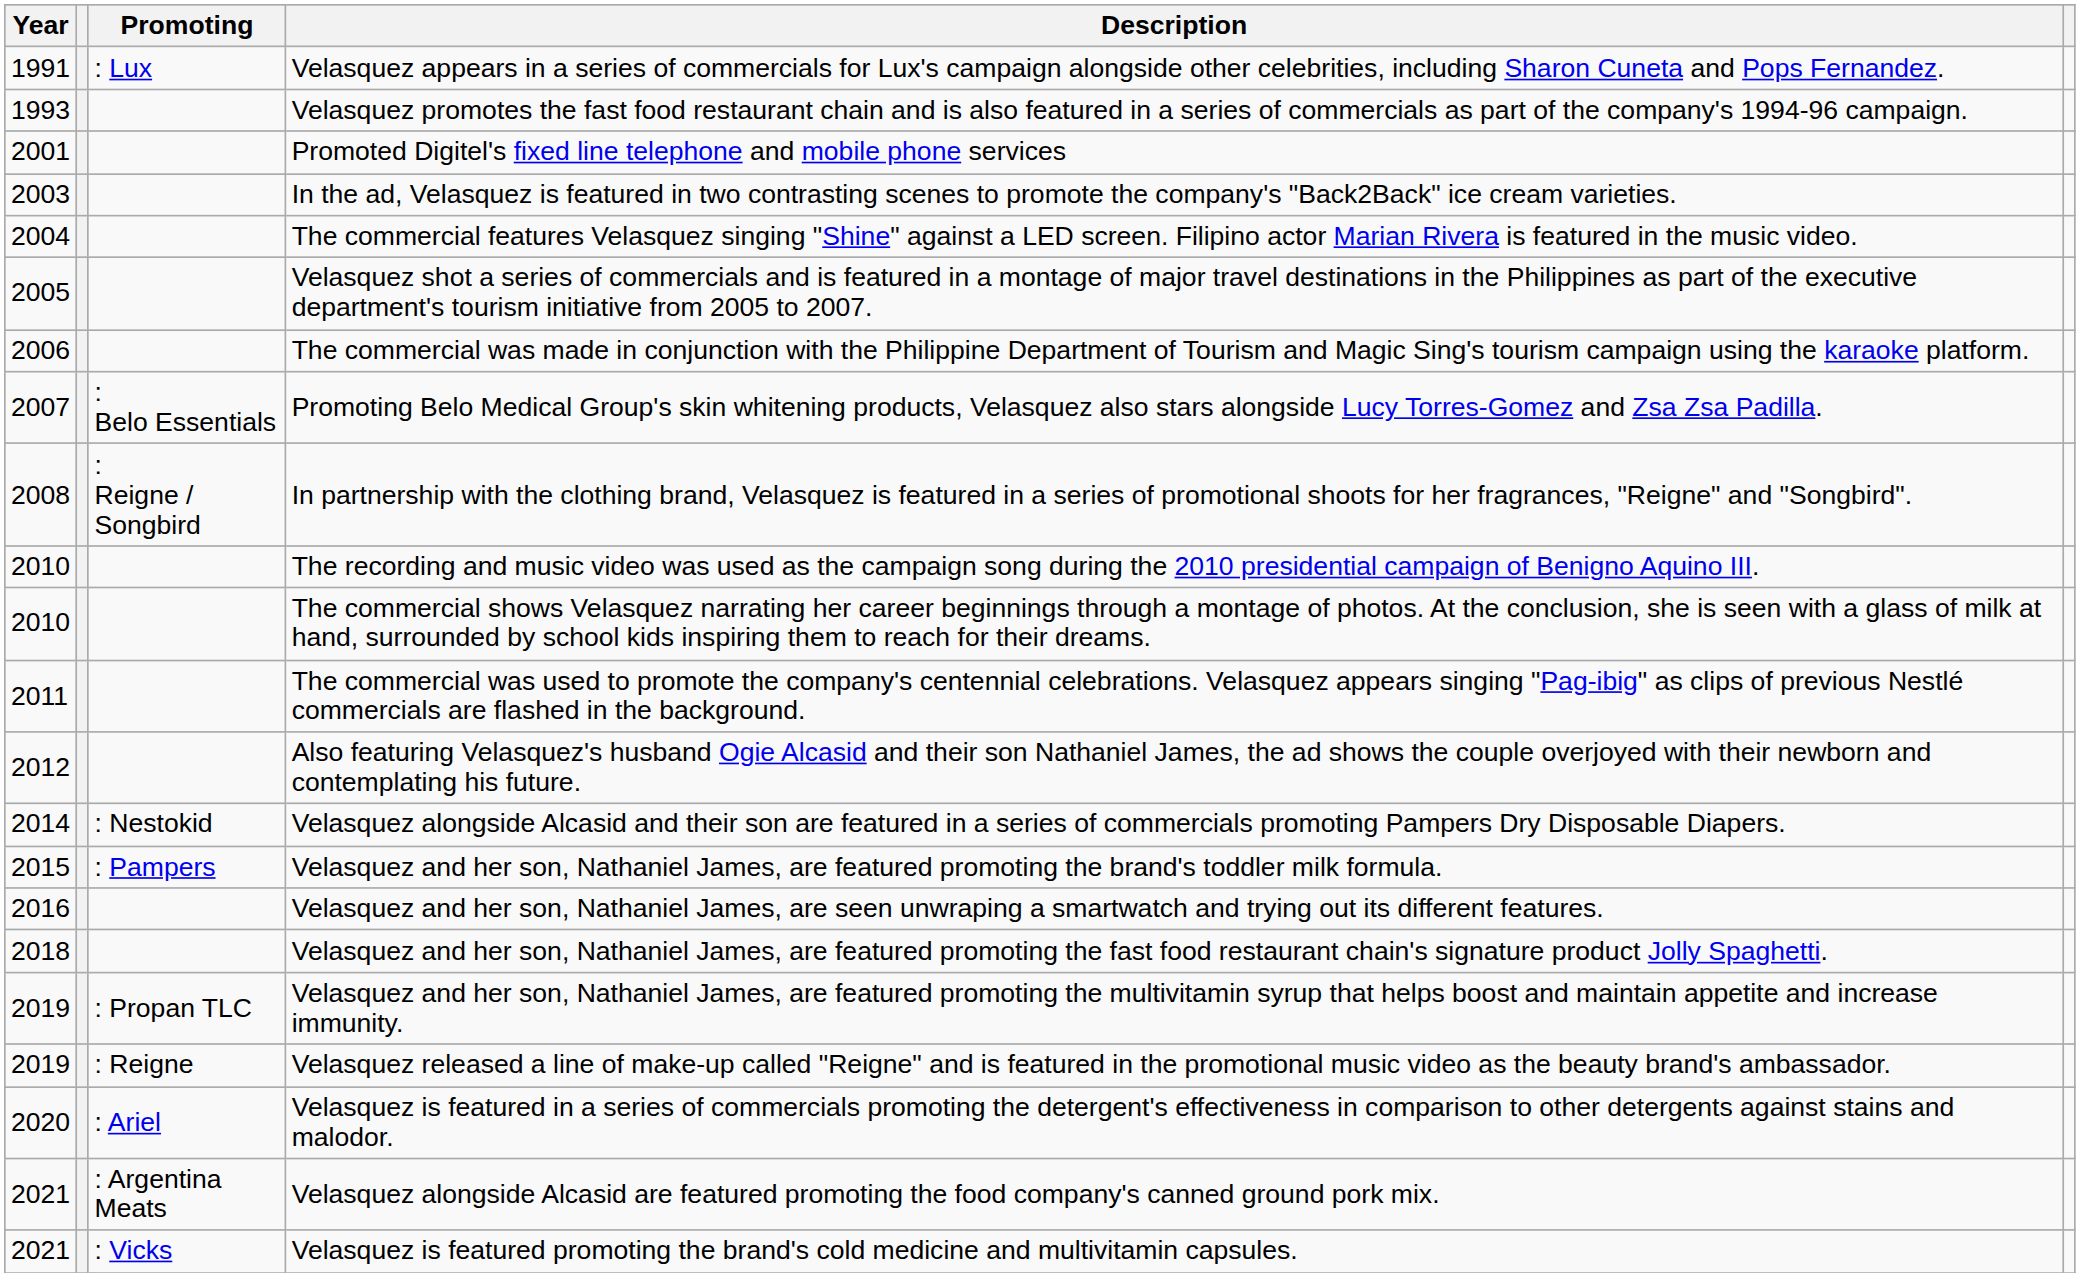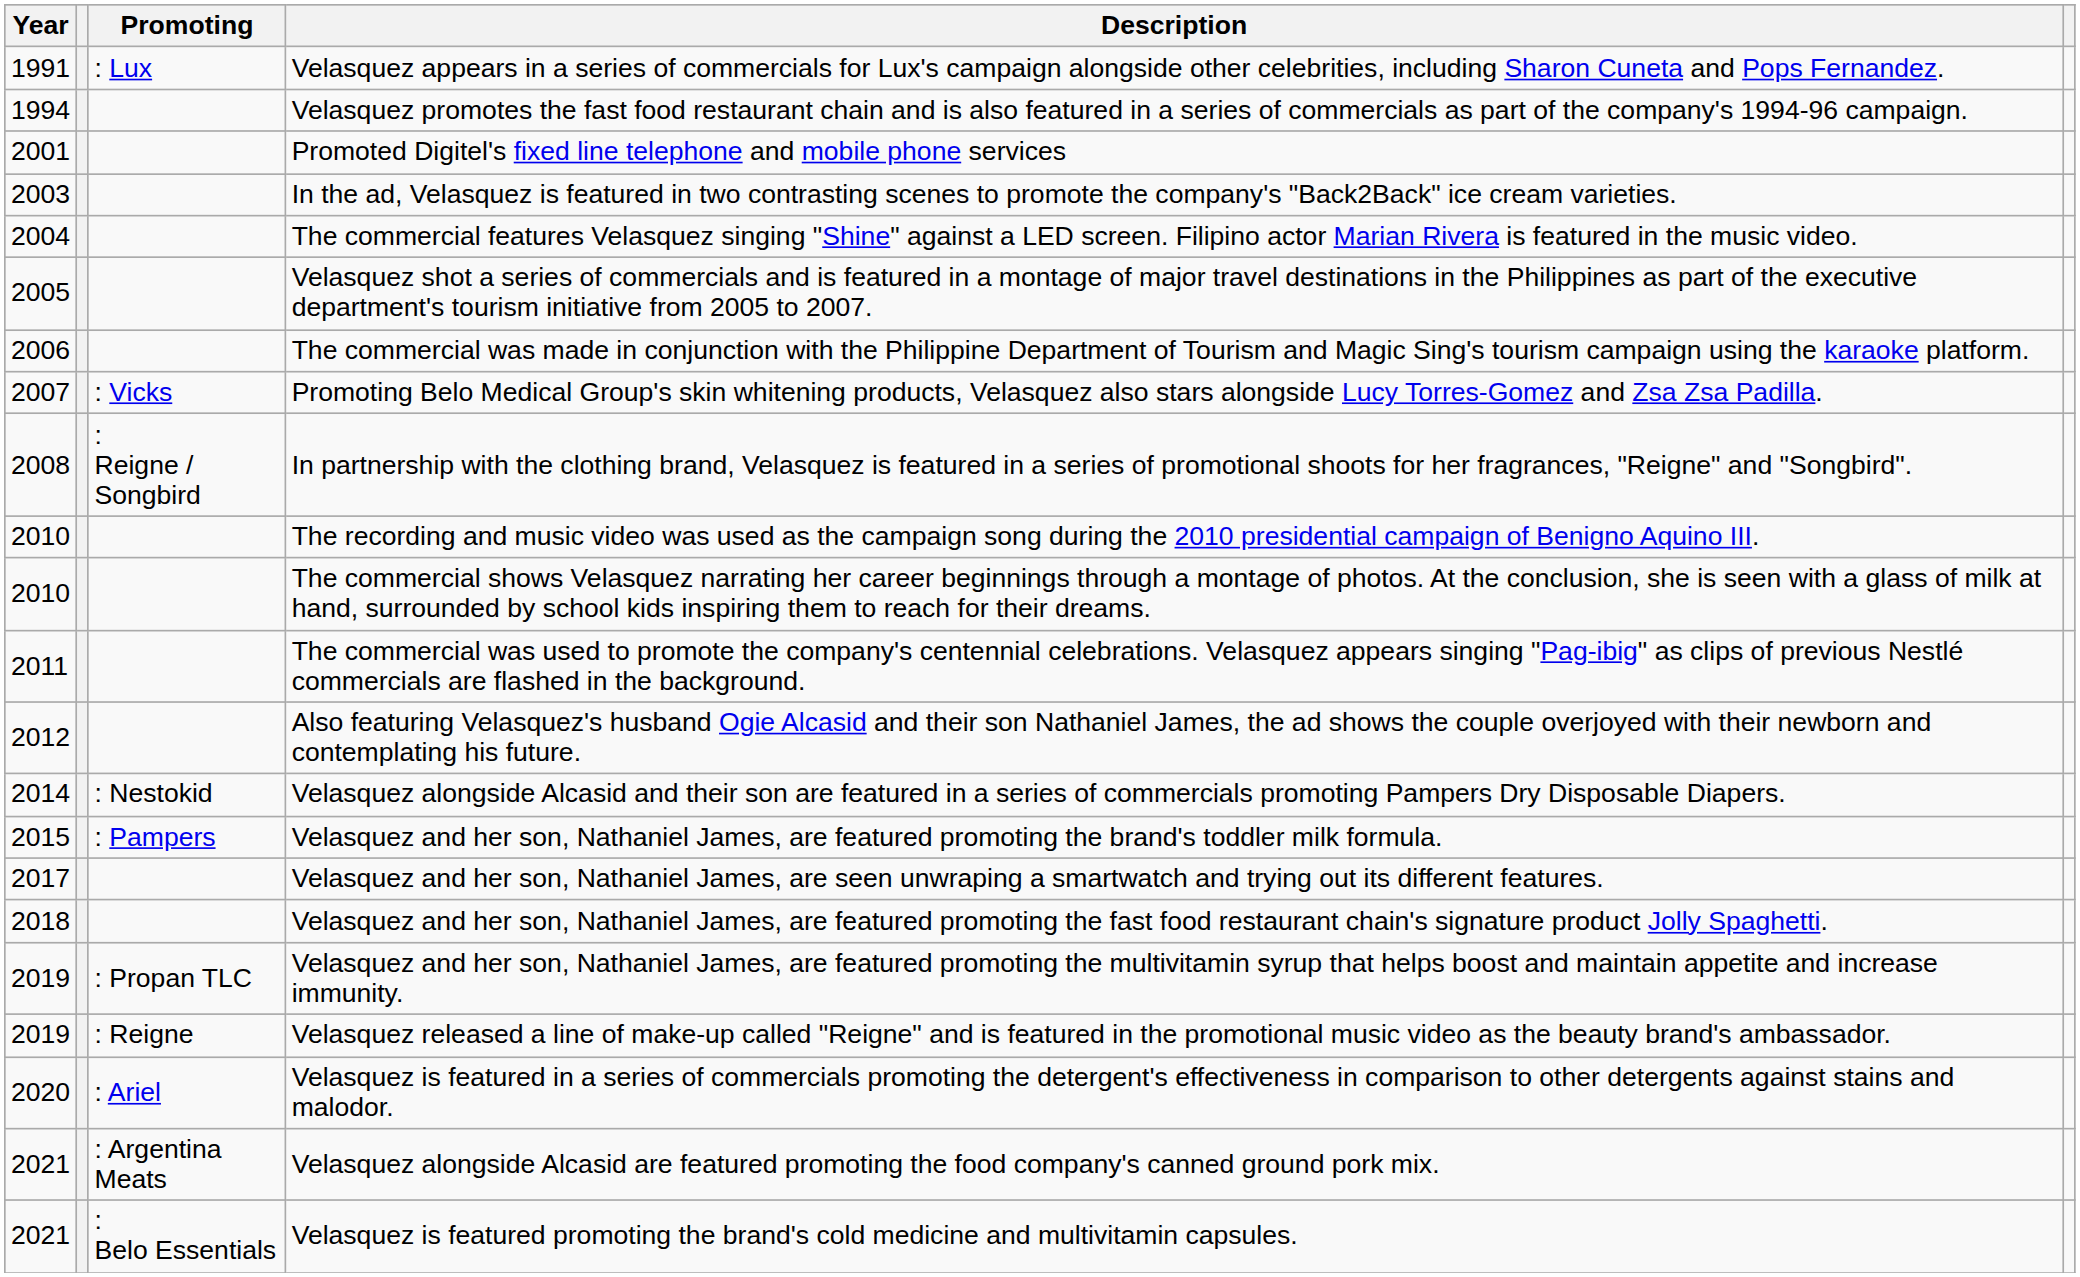row 3 | Year: 1993 -> 1994
row 9 | Promoting: : Belo Essentials -> : Vicks
row 17 | Year: 2016 -> 2017
row 23 | Promoting: : Vicks -> : Belo Essentials
